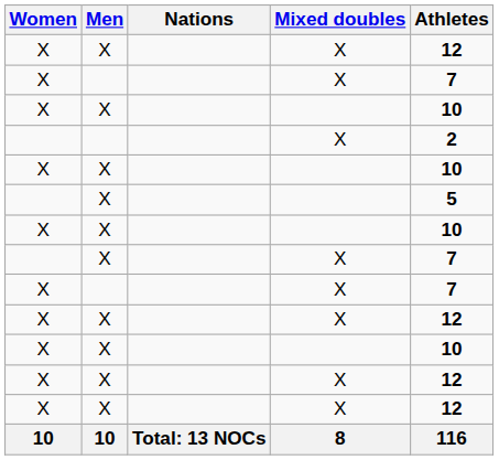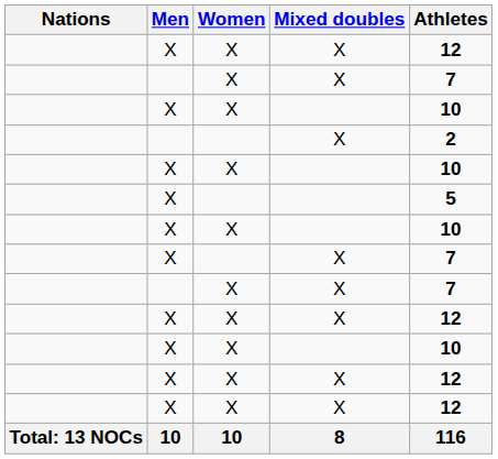columns swapped: Nations <-> Women
